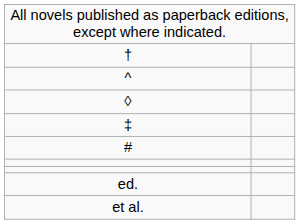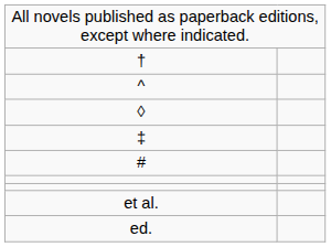row 9 | column 1: ed. -> et al.
row 10 | column 1: et al. -> ed.
